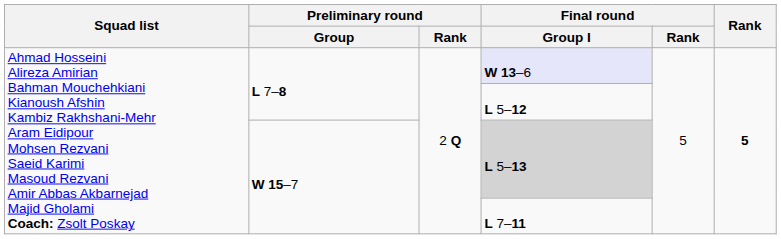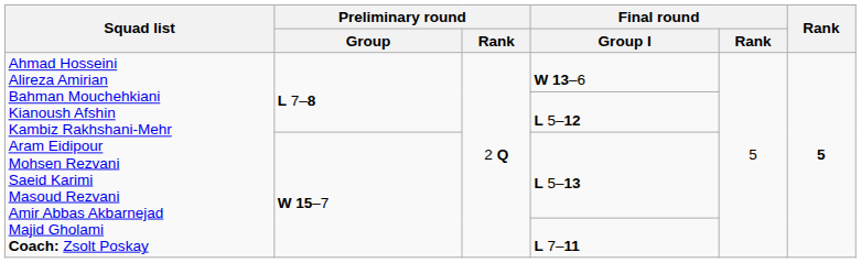W 13–6 | Final round / Group I: lavender background -> no background
L 5–13 | Final round / Group I: lightgrey background -> no background
